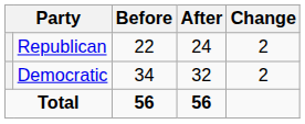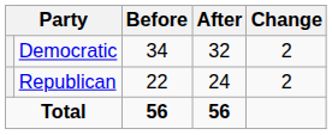rows swapped: Democratic <-> Republican
